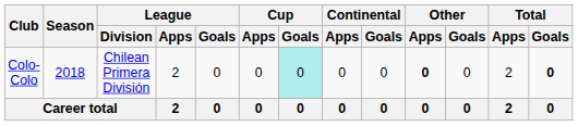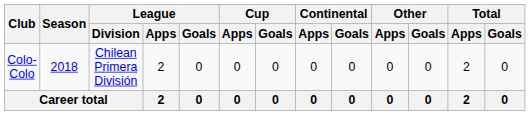Colo-Colo | Cup / Goals: paleturquoise background -> no background
Colo-Colo | Other / Apps: bold -> normal
Colo-Colo | Total / Goals: bold -> normal
